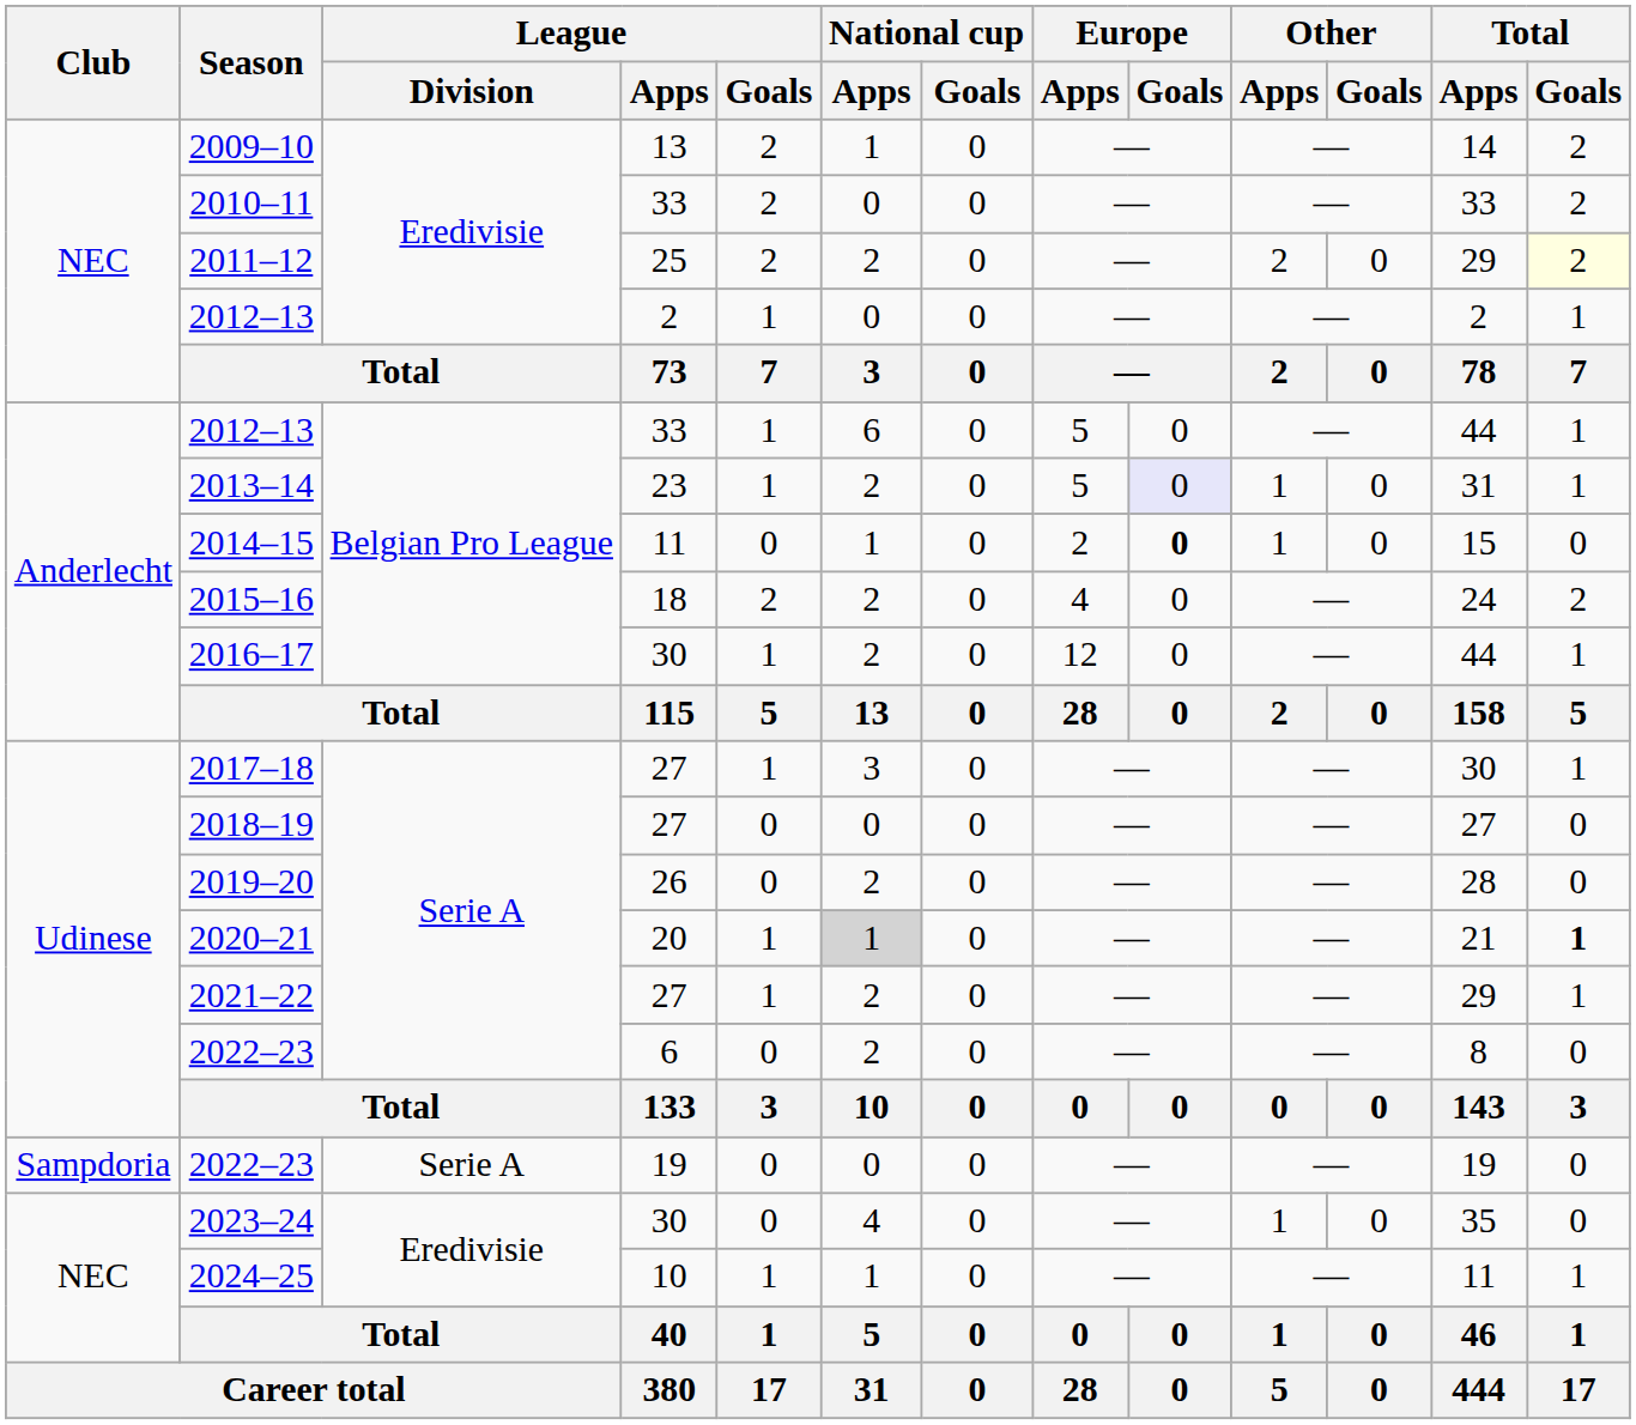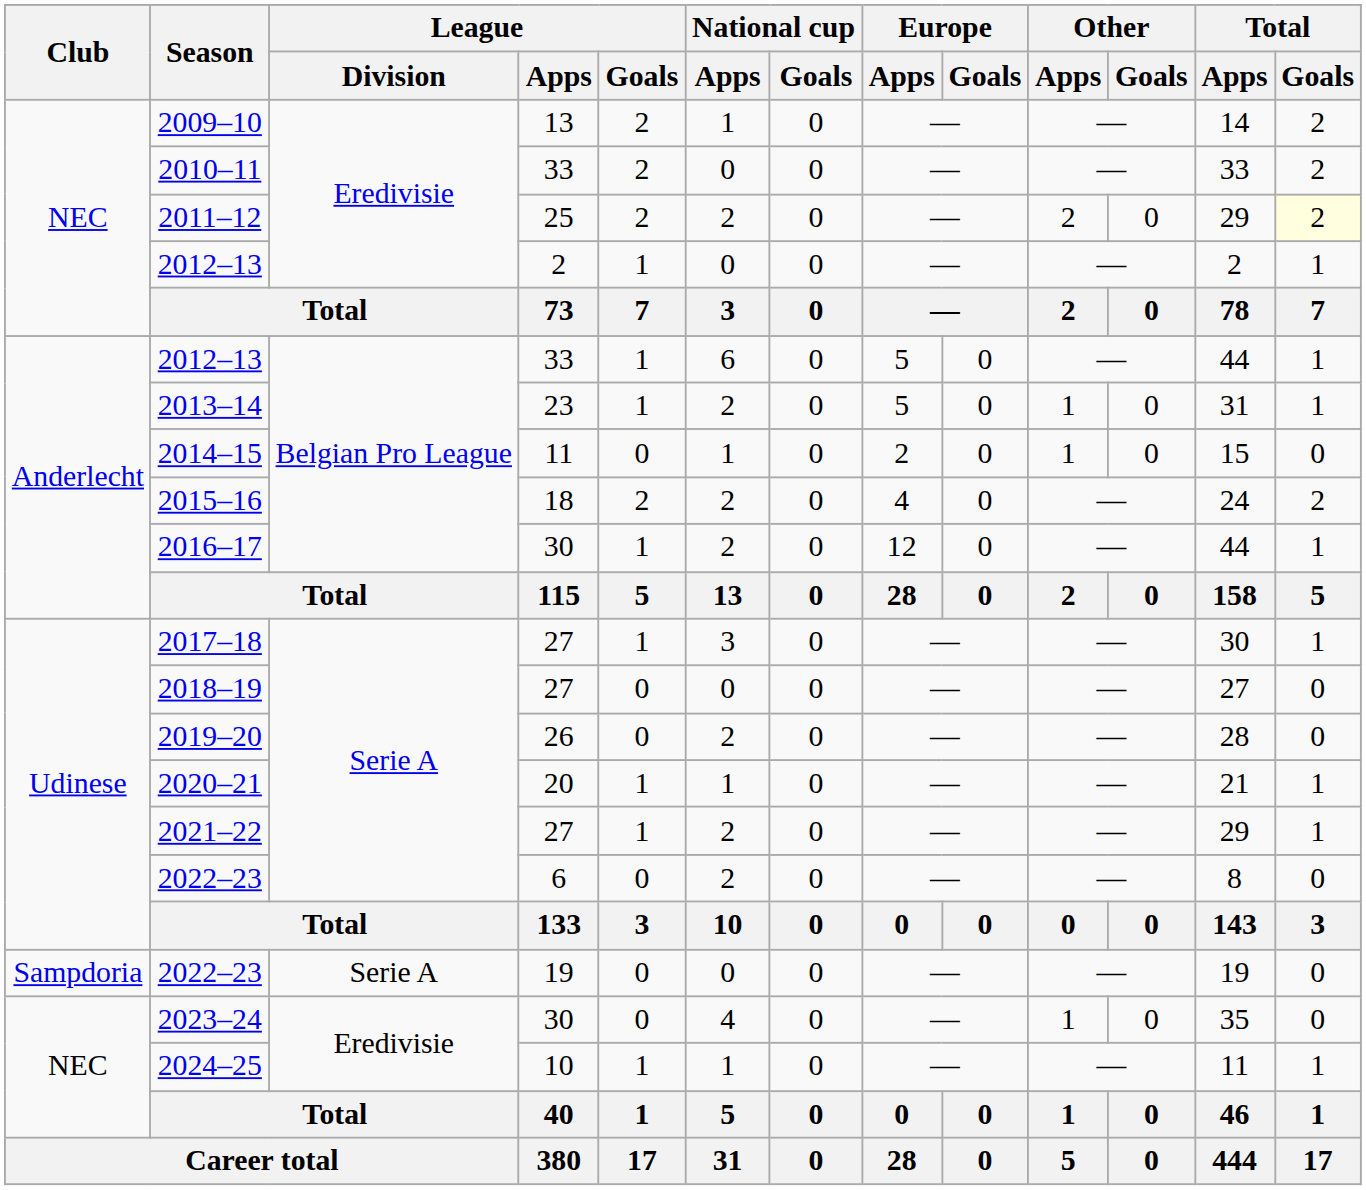2013–14 | Europe / Goals: lavender background -> no background
2014–15 | Europe / Goals: bold -> normal
2020–21 | National cup / Apps: lightgrey background -> no background
2020–21 | Total / Goals: bold -> normal
